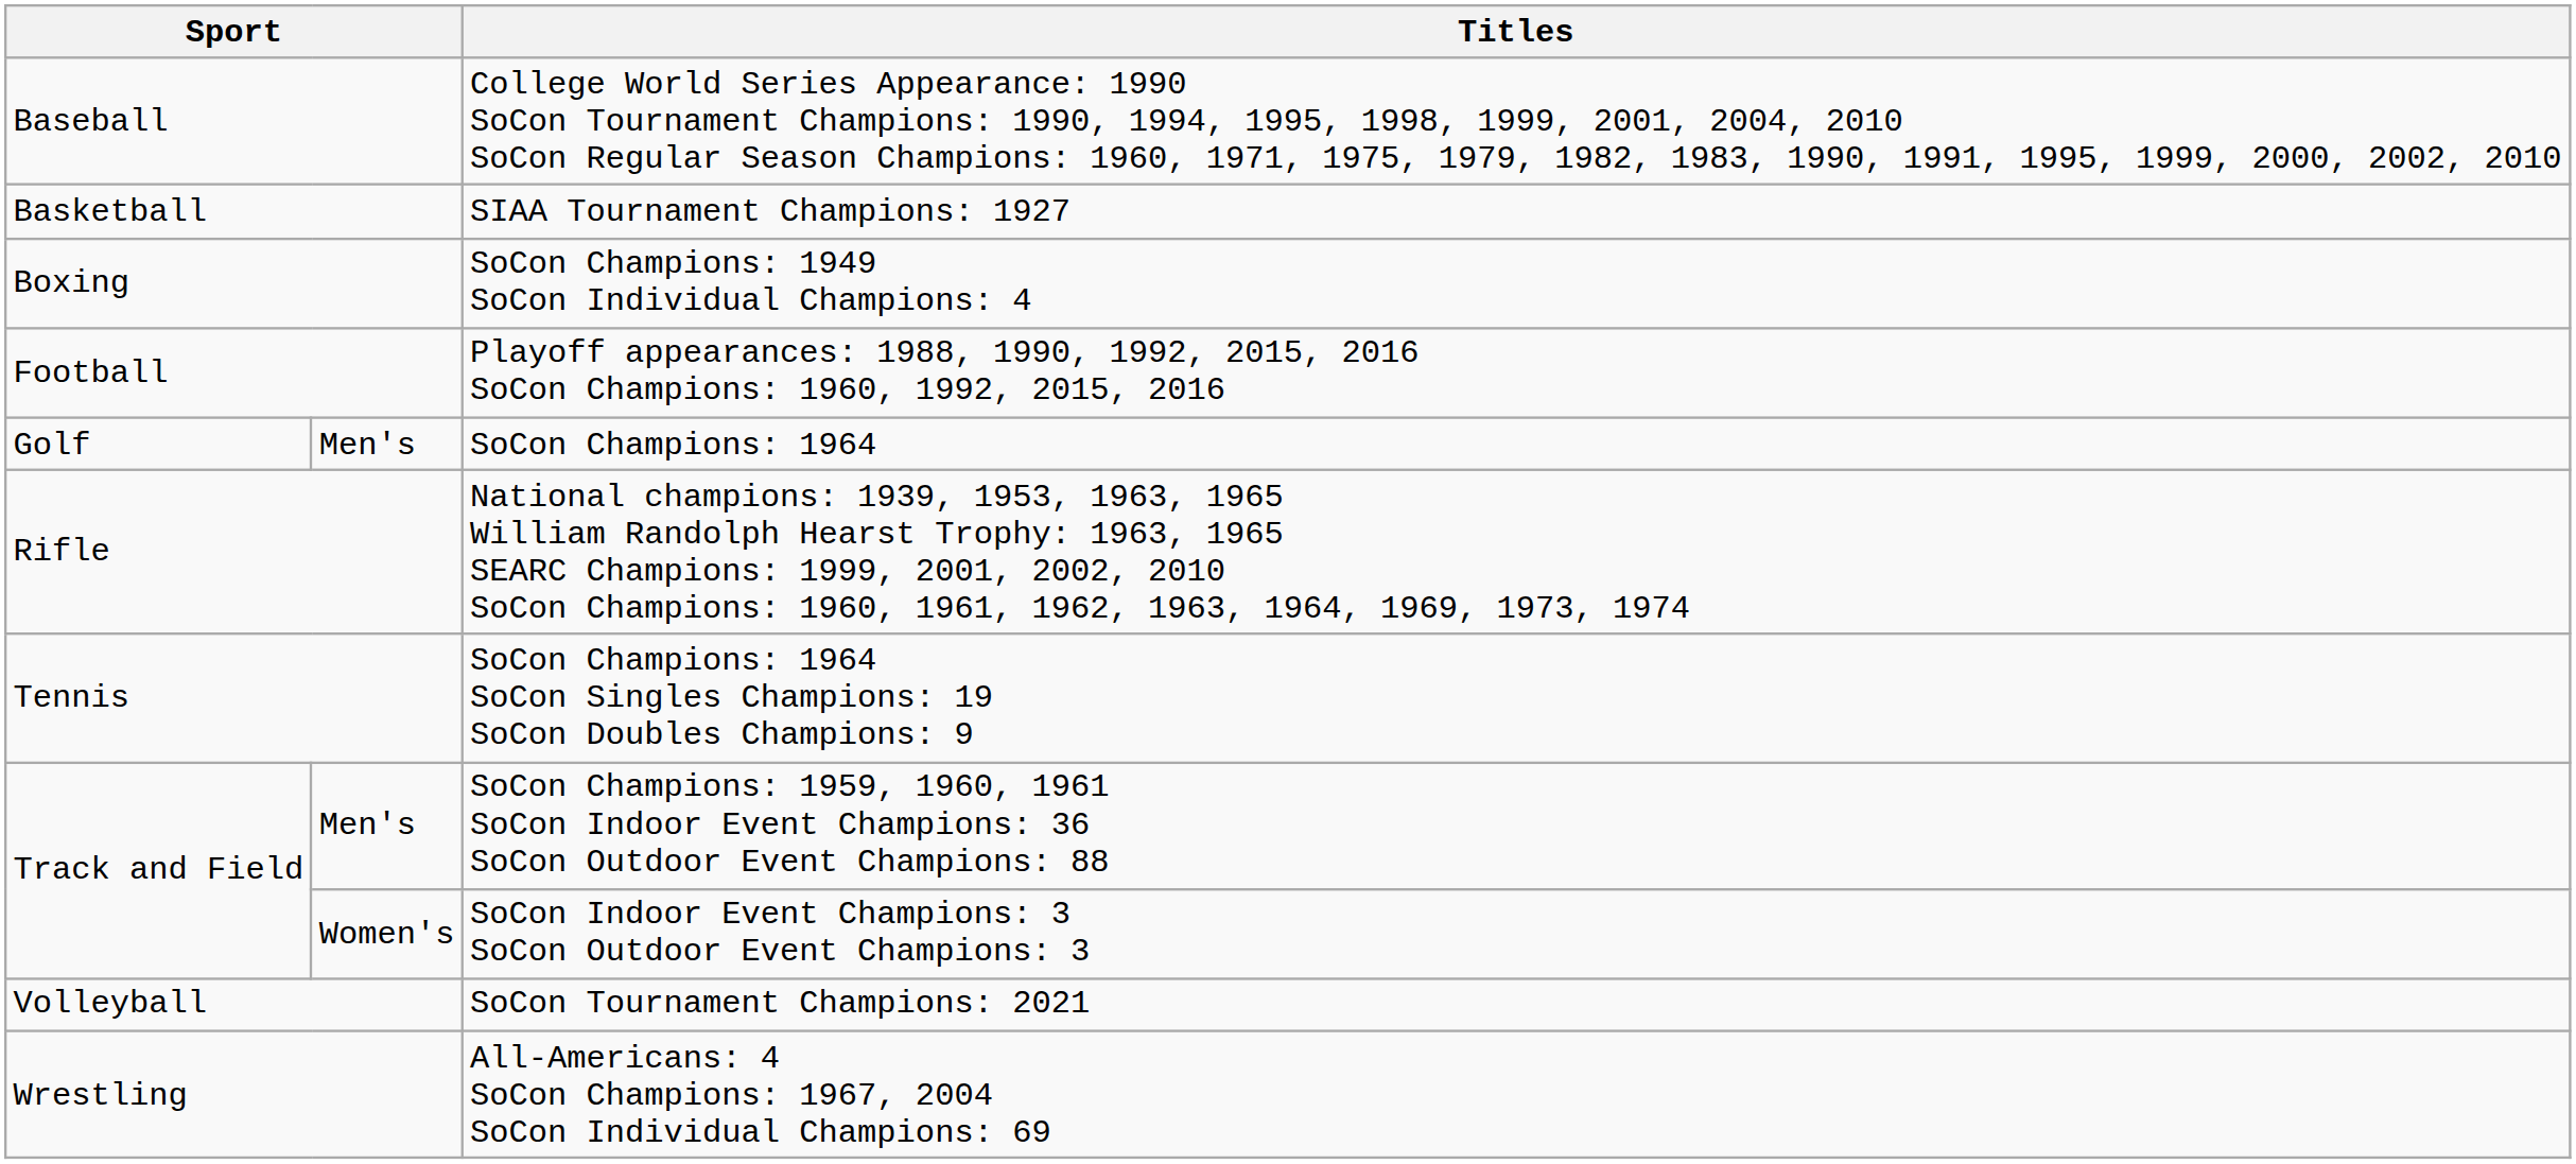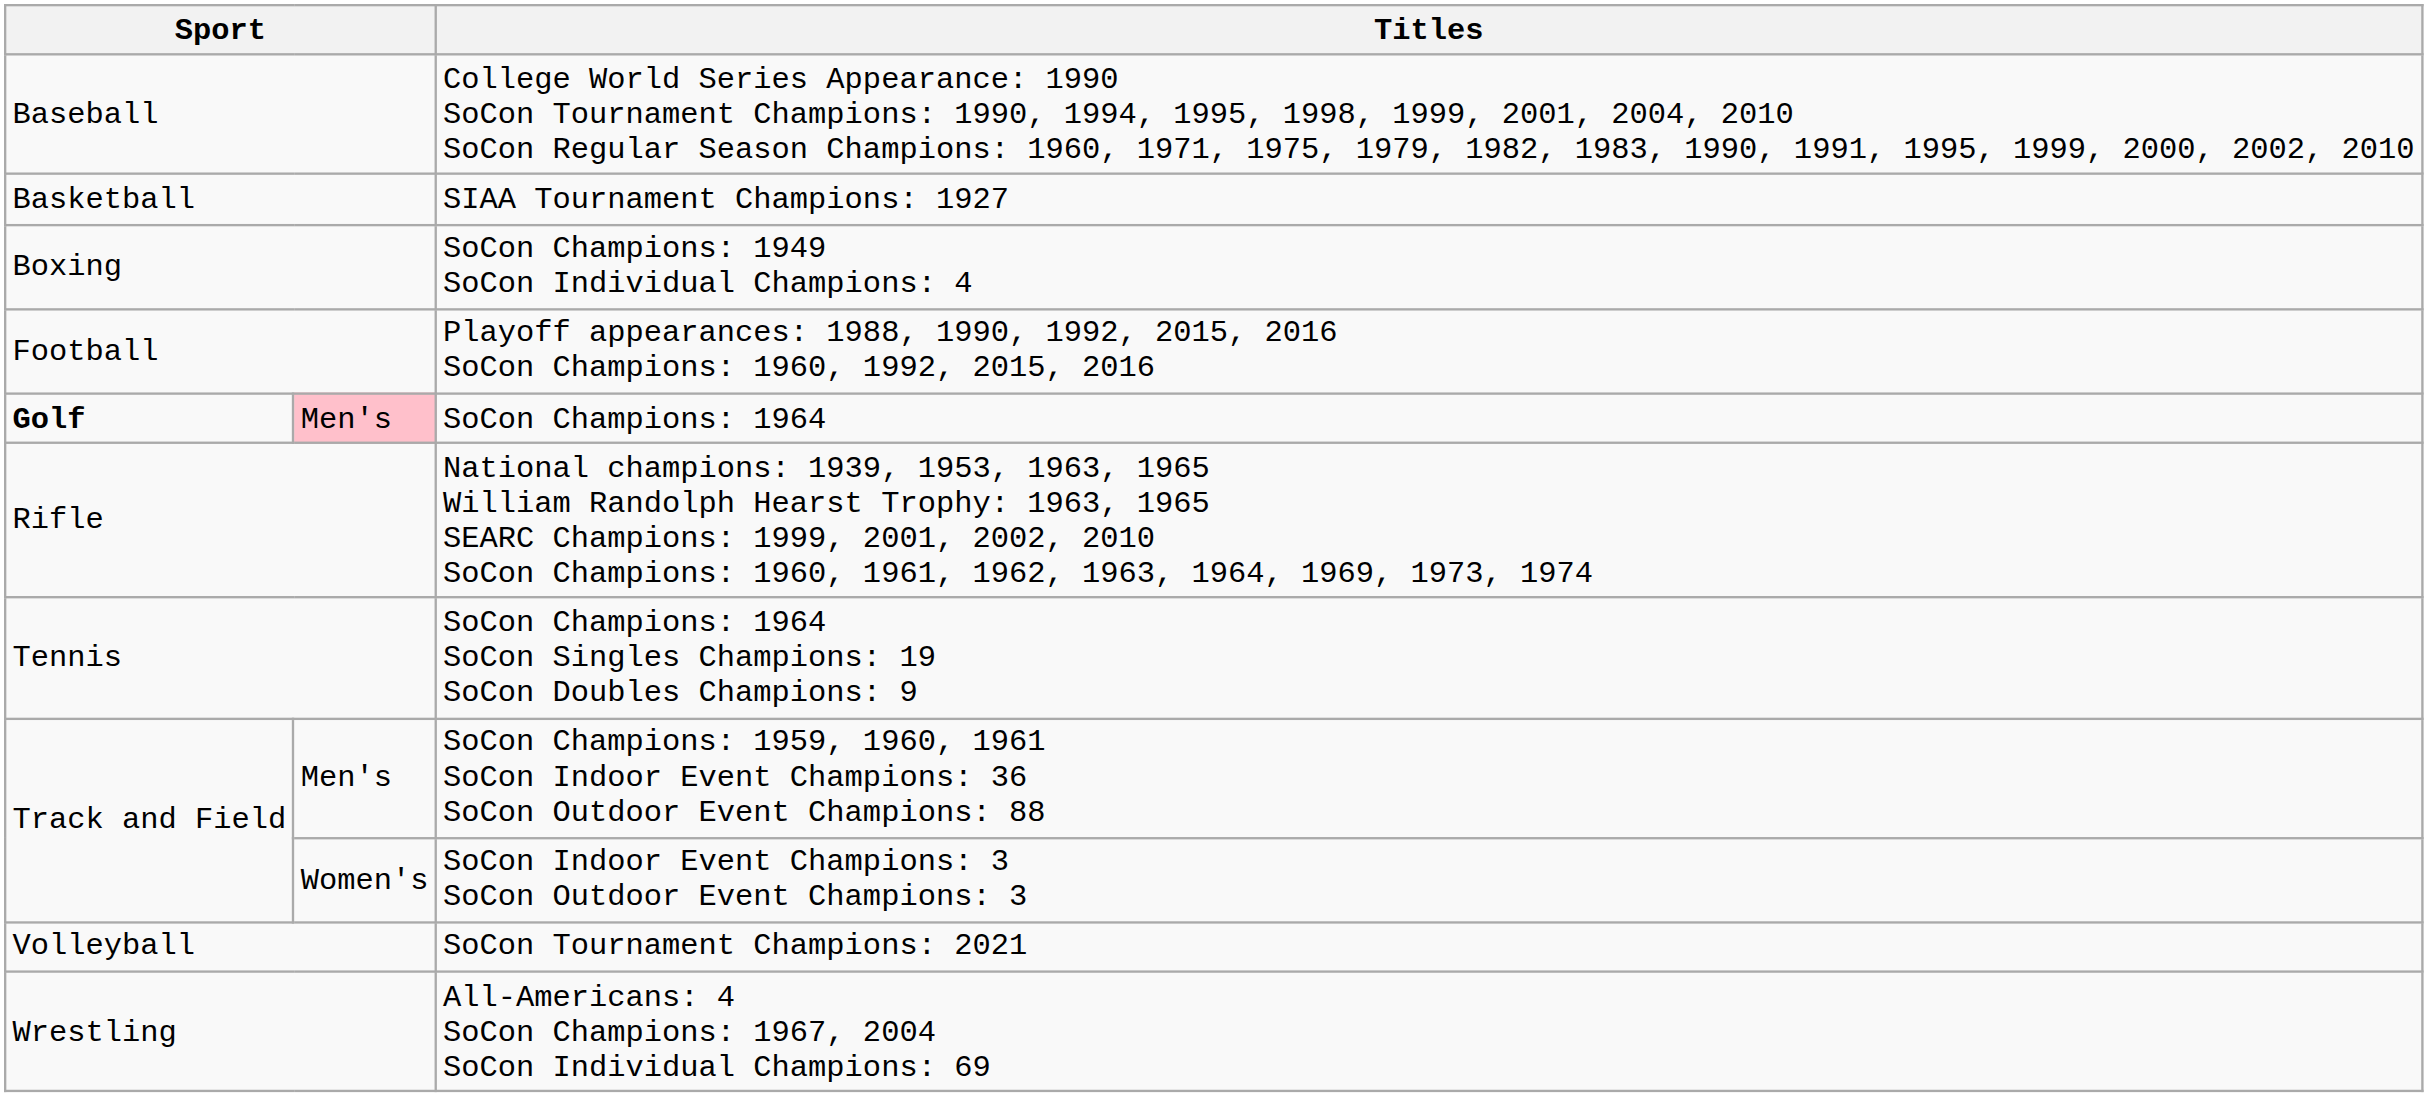SoCon Champions: 1964 | column 1: normal -> bold
SoCon Champions: 1964 | column 2: no background -> pink background
